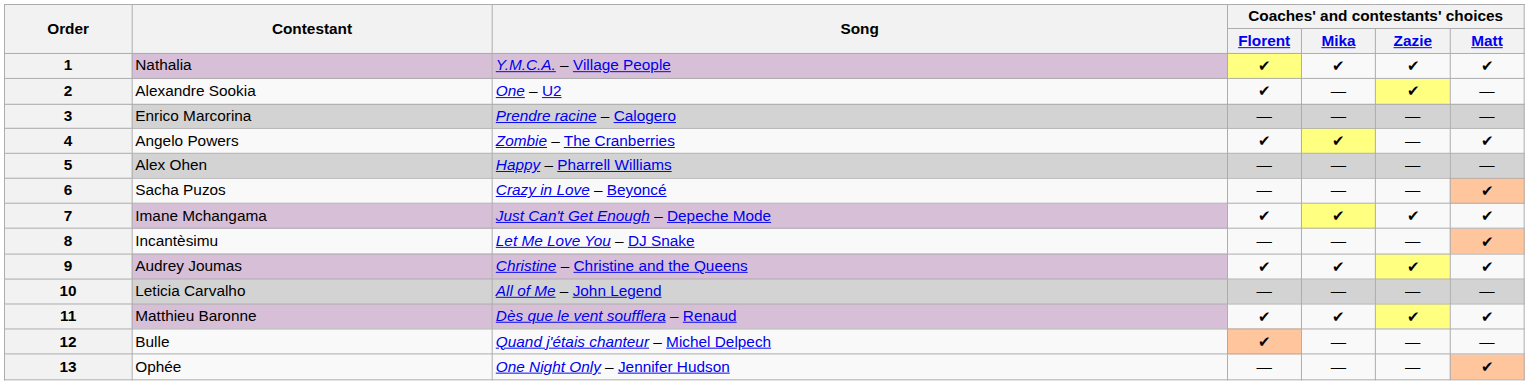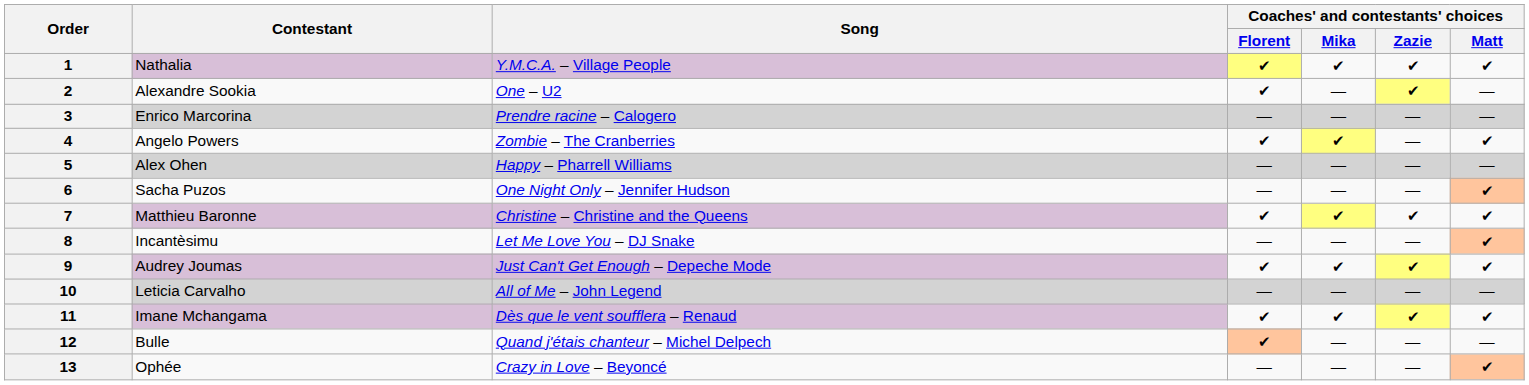6 | Song: Crazy in Love – Beyoncé -> One Night Only – Jennifer Hudson
7 | Contestant: Imane Mchangama -> Matthieu Baronne
7 | Song: Just Can't Get Enough – Depeche Mode -> Christine – Christine and the Queens
9 | Song: Christine – Christine and the Queens -> Just Can't Get Enough – Depeche Mode
11 | Contestant: Matthieu Baronne -> Imane Mchangama
13 | Song: One Night Only – Jennifer Hudson -> Crazy in Love – Beyoncé
